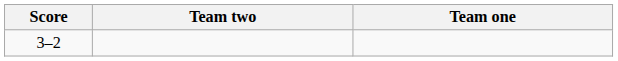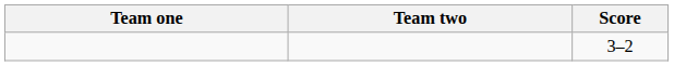columns swapped: Team one <-> Score
